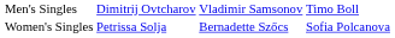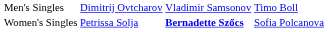Women's Singles | column 3: normal -> bold
